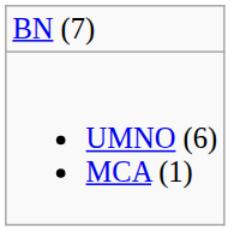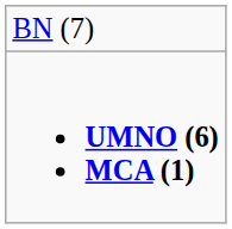row 2 | column 1: normal -> bold
